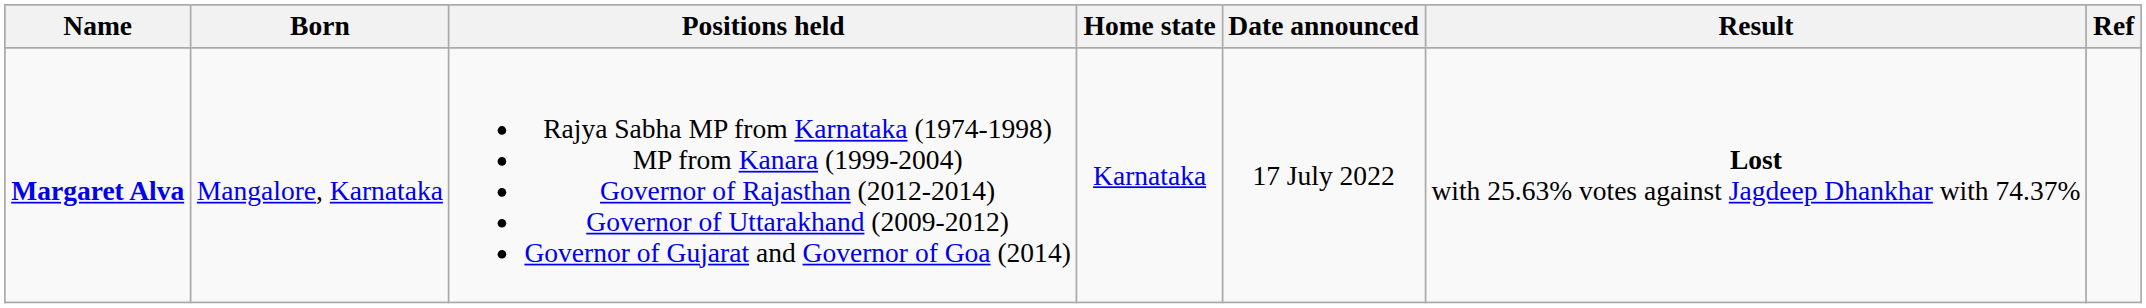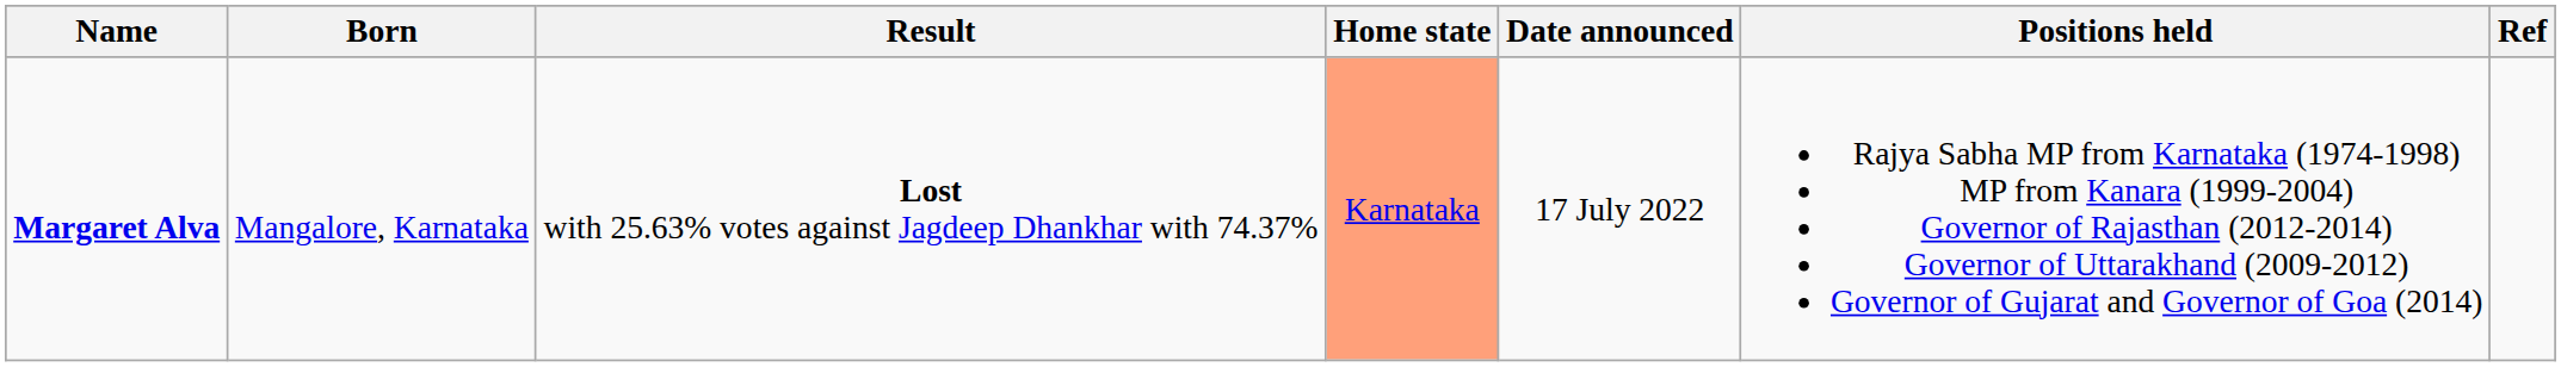columns swapped: Positions held <-> Result
Margaret Alva | Home state: no background -> lightsalmon background
